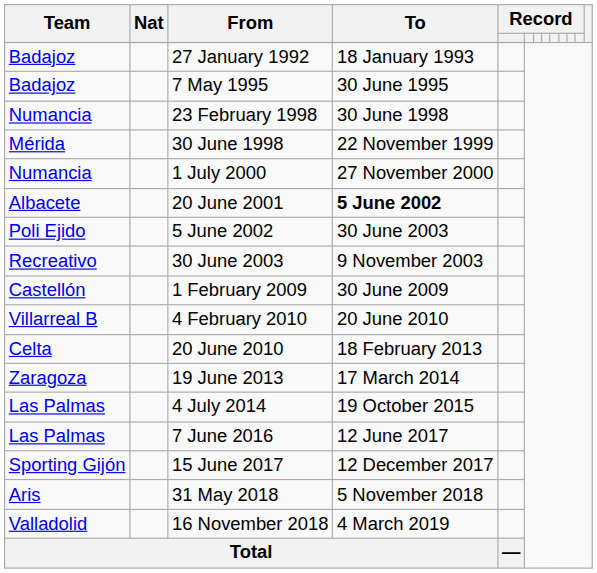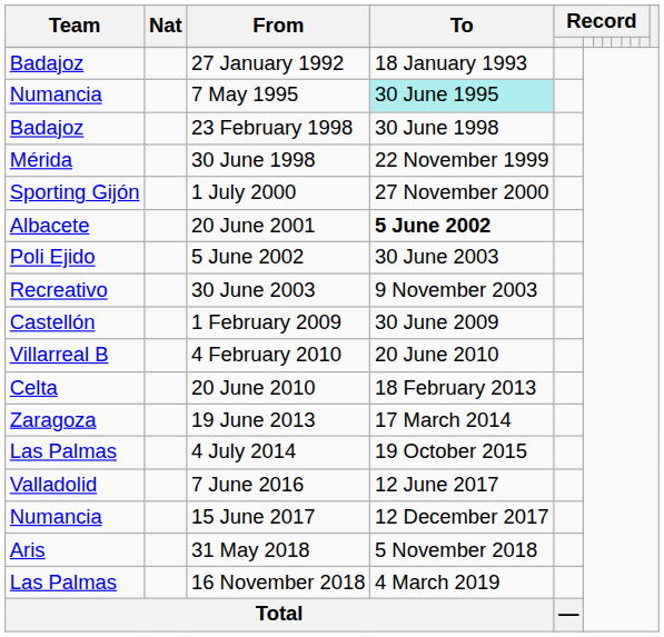7 May 1995 | Team: Badajoz -> Numancia
7 May 1995 | To: no background -> paleturquoise background
23 February 1998 | Team: Numancia -> Badajoz
1 July 2000 | Team: Numancia -> Sporting Gijón
7 June 2016 | Team: Las Palmas -> Valladolid
15 June 2017 | Team: Sporting Gijón -> Numancia
16 November 2018 | Team: Valladolid -> Las Palmas
